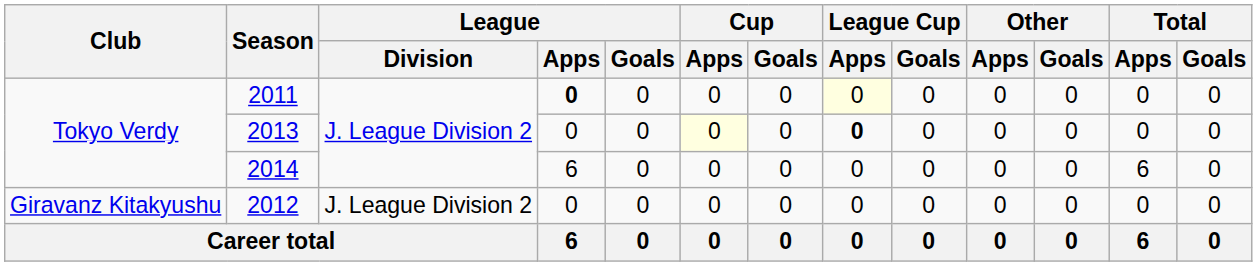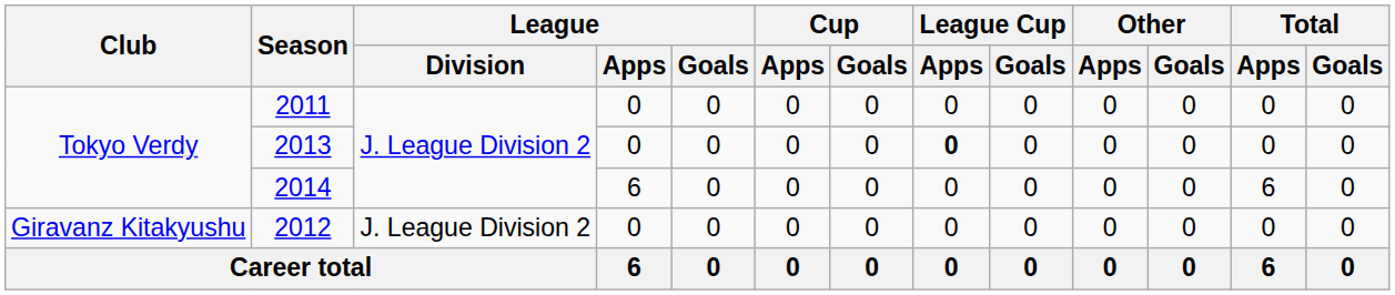2011 | League / Apps: bold -> normal
2011 | League Cup / Apps: lightyellow background -> no background
2013 | Cup / Apps: lightyellow background -> no background
